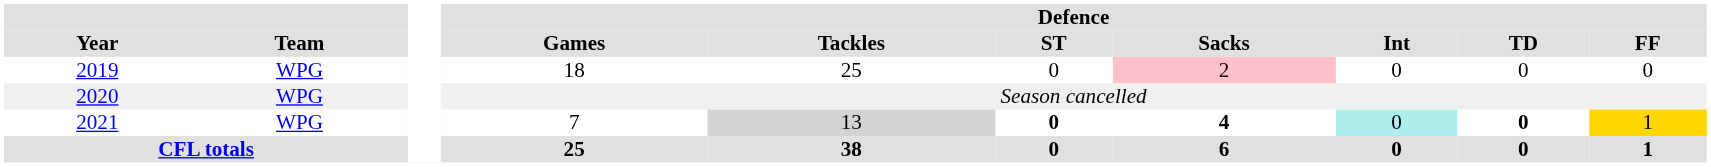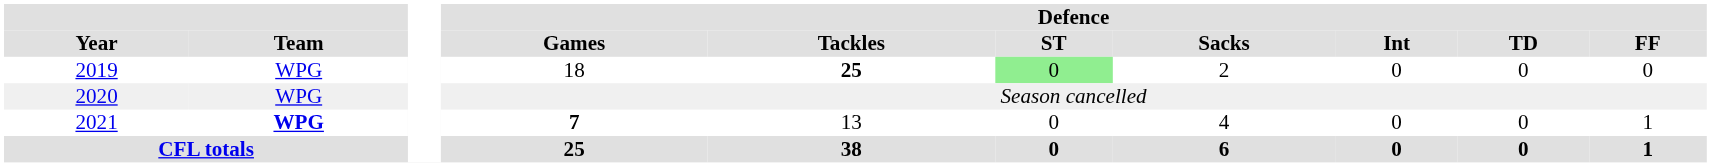2019 | Defence / Tackles: normal -> bold
2019 | Defence / ST: no background -> lightgreen background
2019 | Defence / Sacks: pink background -> no background
2021 | Team: normal -> bold
2021 | Defence / Games: normal -> bold
2021 | Defence / Tackles: lightgrey background -> no background
2021 | Defence / ST: bold -> normal
2021 | Defence / Sacks: bold -> normal
2021 | Defence / Int: paleturquoise background -> no background
2021 | Defence / TD: bold -> normal
2021 | Defence / FF: gold background -> no background
